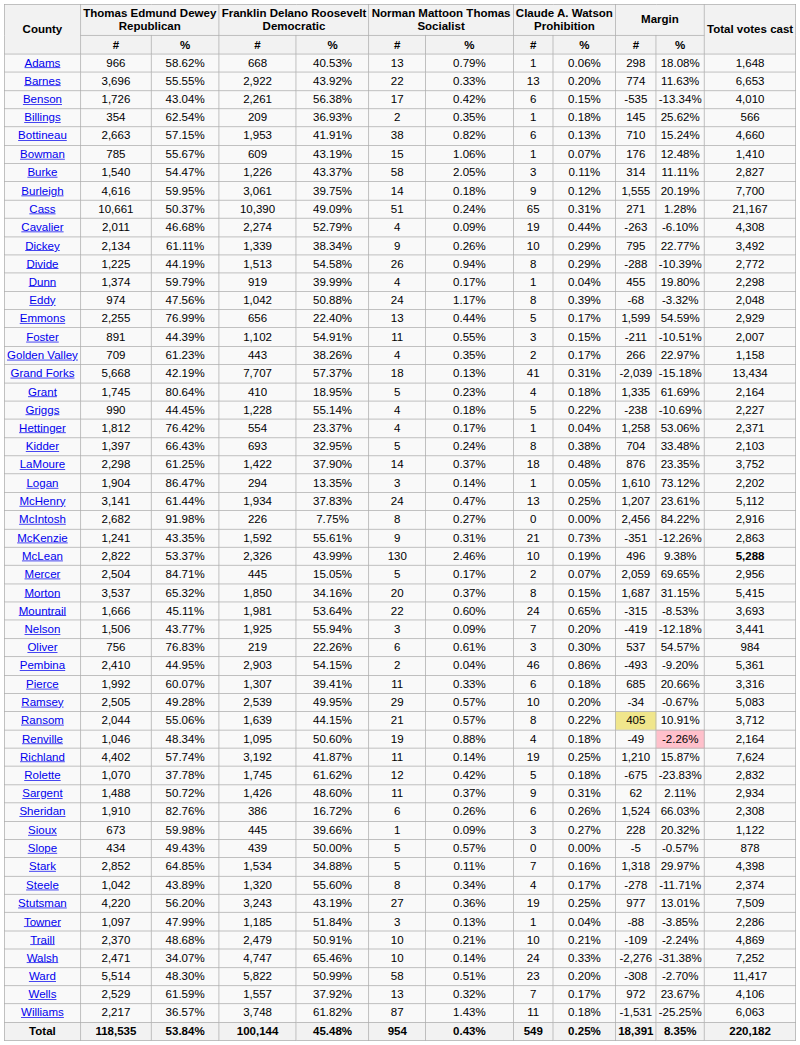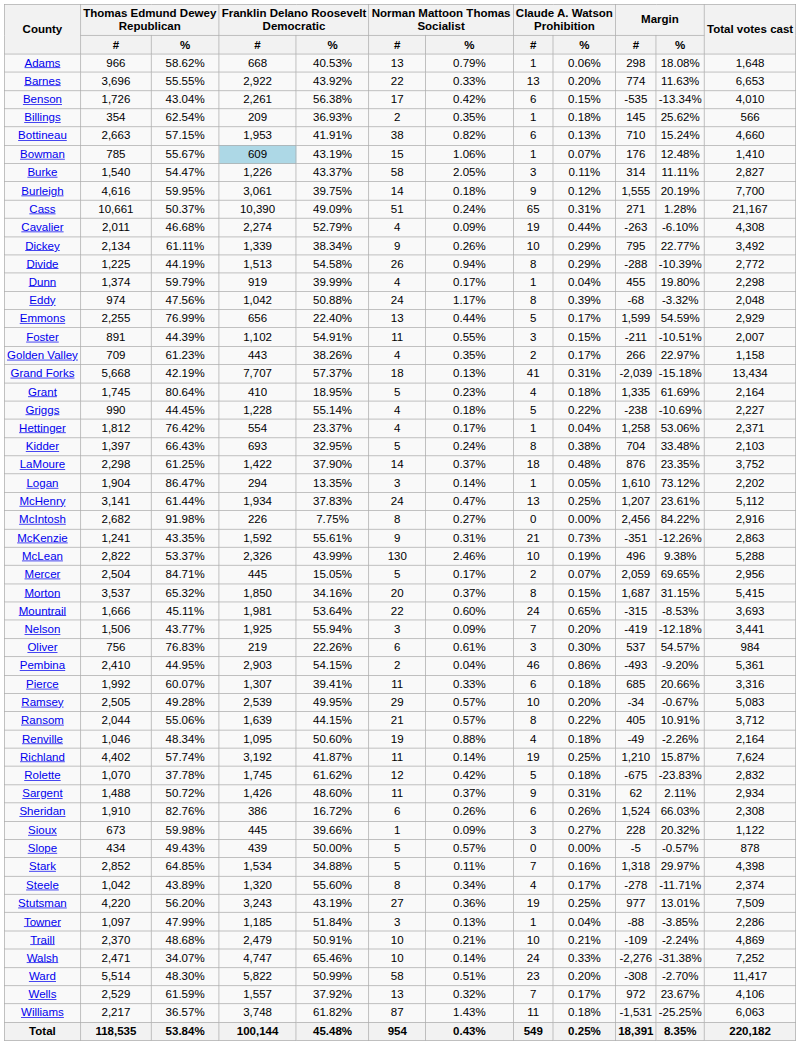Bowman | Franklin Delano Roosevelt Democratic / #: no background -> lightblue background
McLean | Total votes cast: bold -> normal
Ransom | Margin / #: khaki background -> no background
Renville | Margin / %: pink background -> no background
